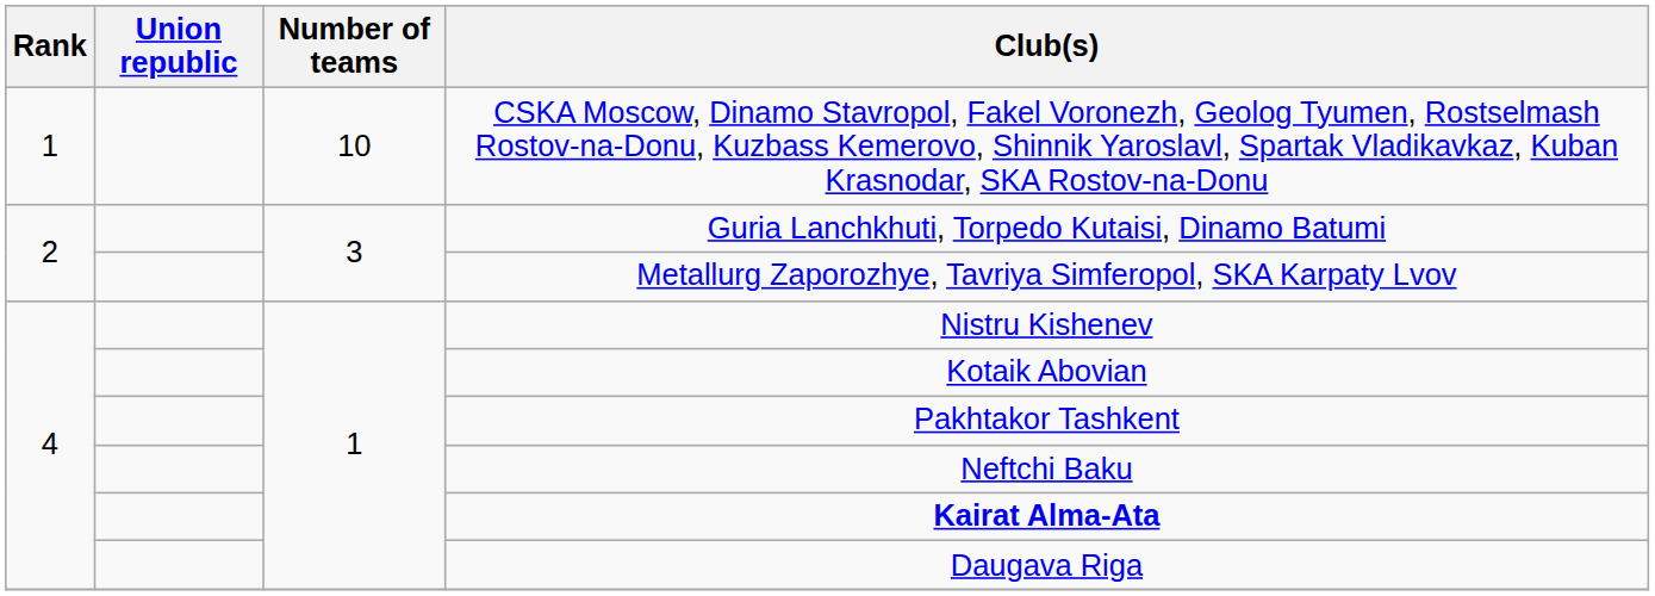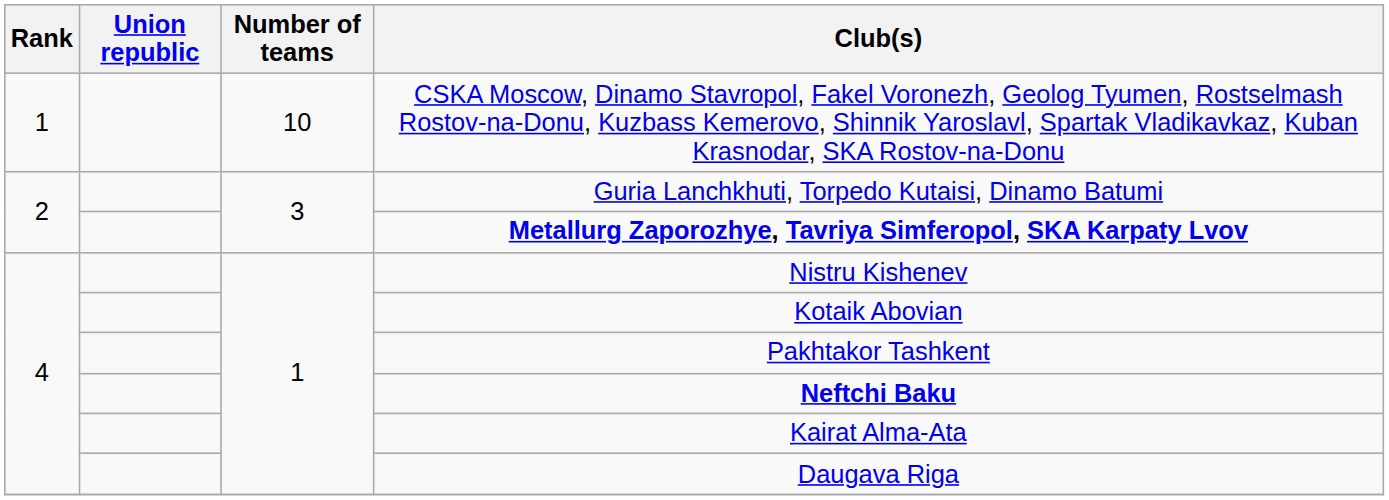Metallurg Zaporozhye, Tavriya Simferopol, SKA Karpaty Lvov | Club(s): normal -> bold
Neftchi Baku | Club(s): normal -> bold
Kairat Alma-Ata | Club(s): bold -> normal
